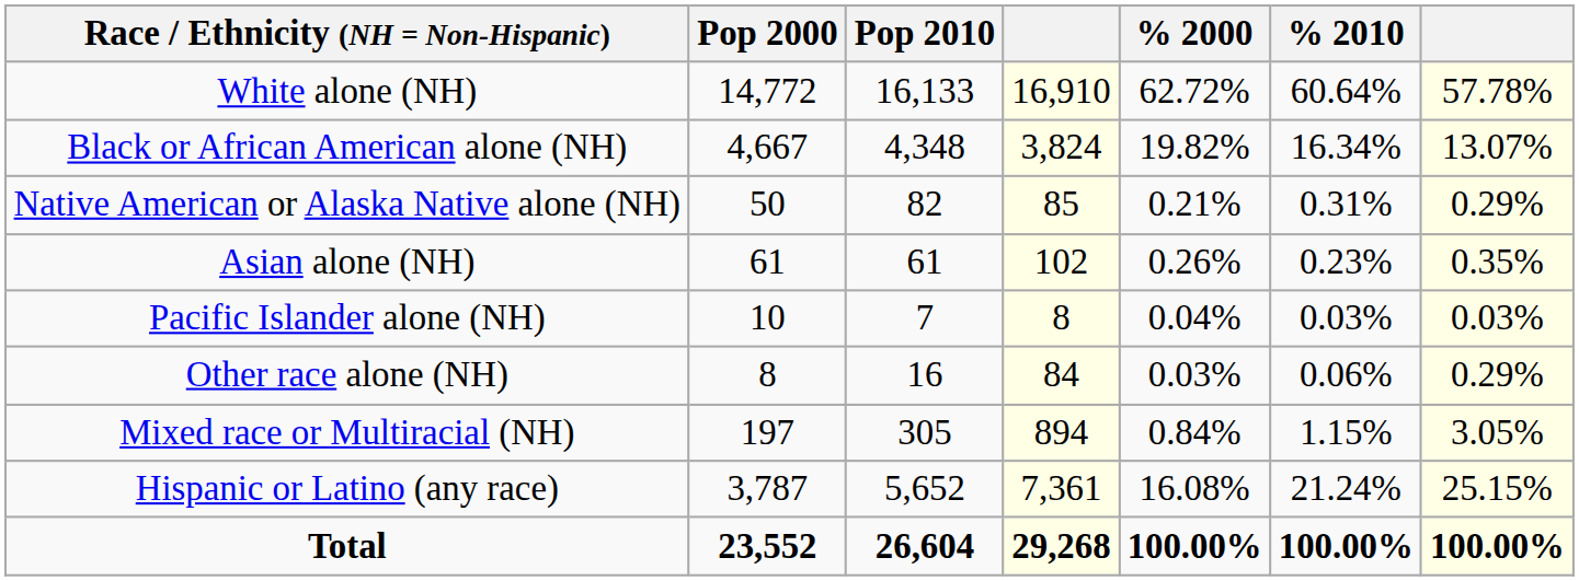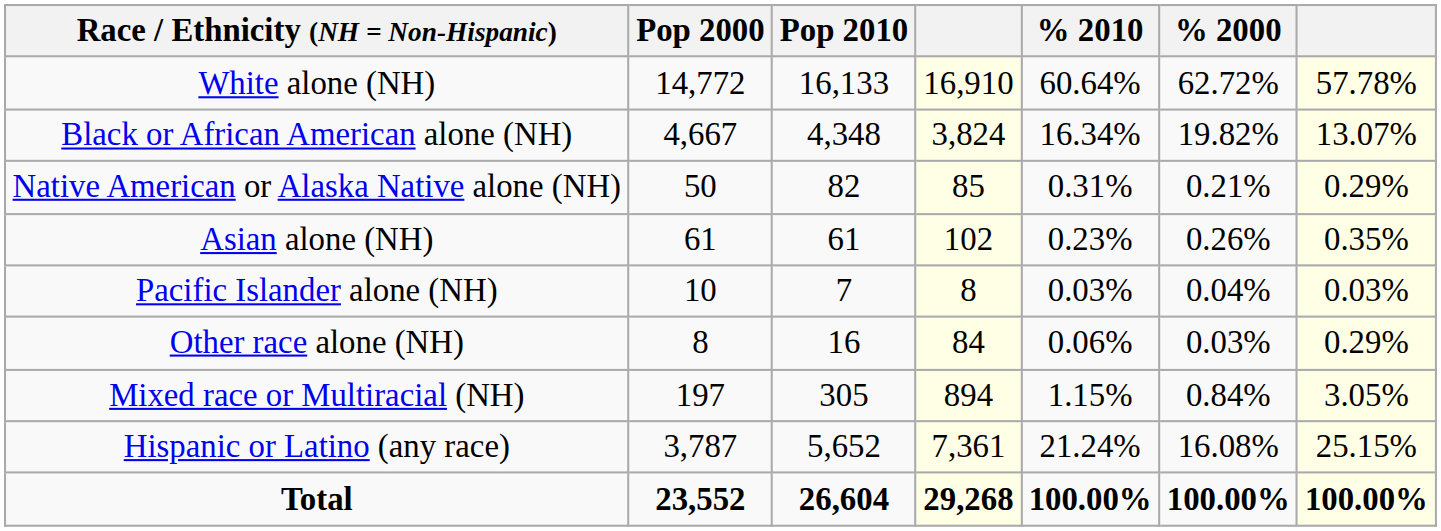columns swapped: % 2000 <-> % 2010
